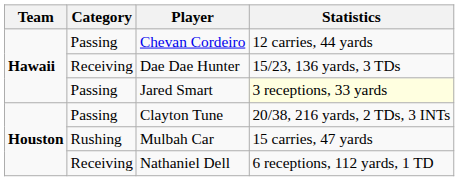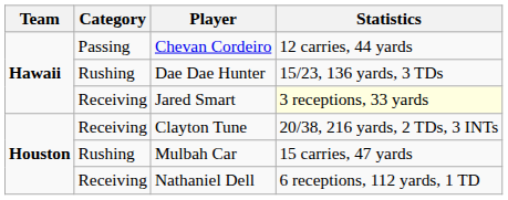Dae Dae Hunter | Category: Receiving -> Rushing
Jared Smart | Category: Passing -> Receiving
Clayton Tune | Category: Passing -> Receiving
